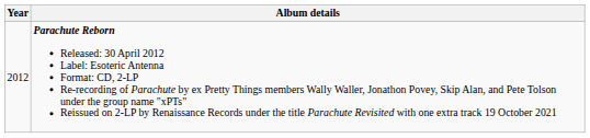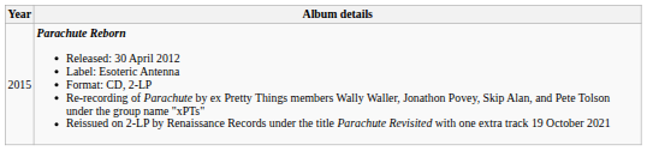row 2 | Year: 2012 -> 2015
